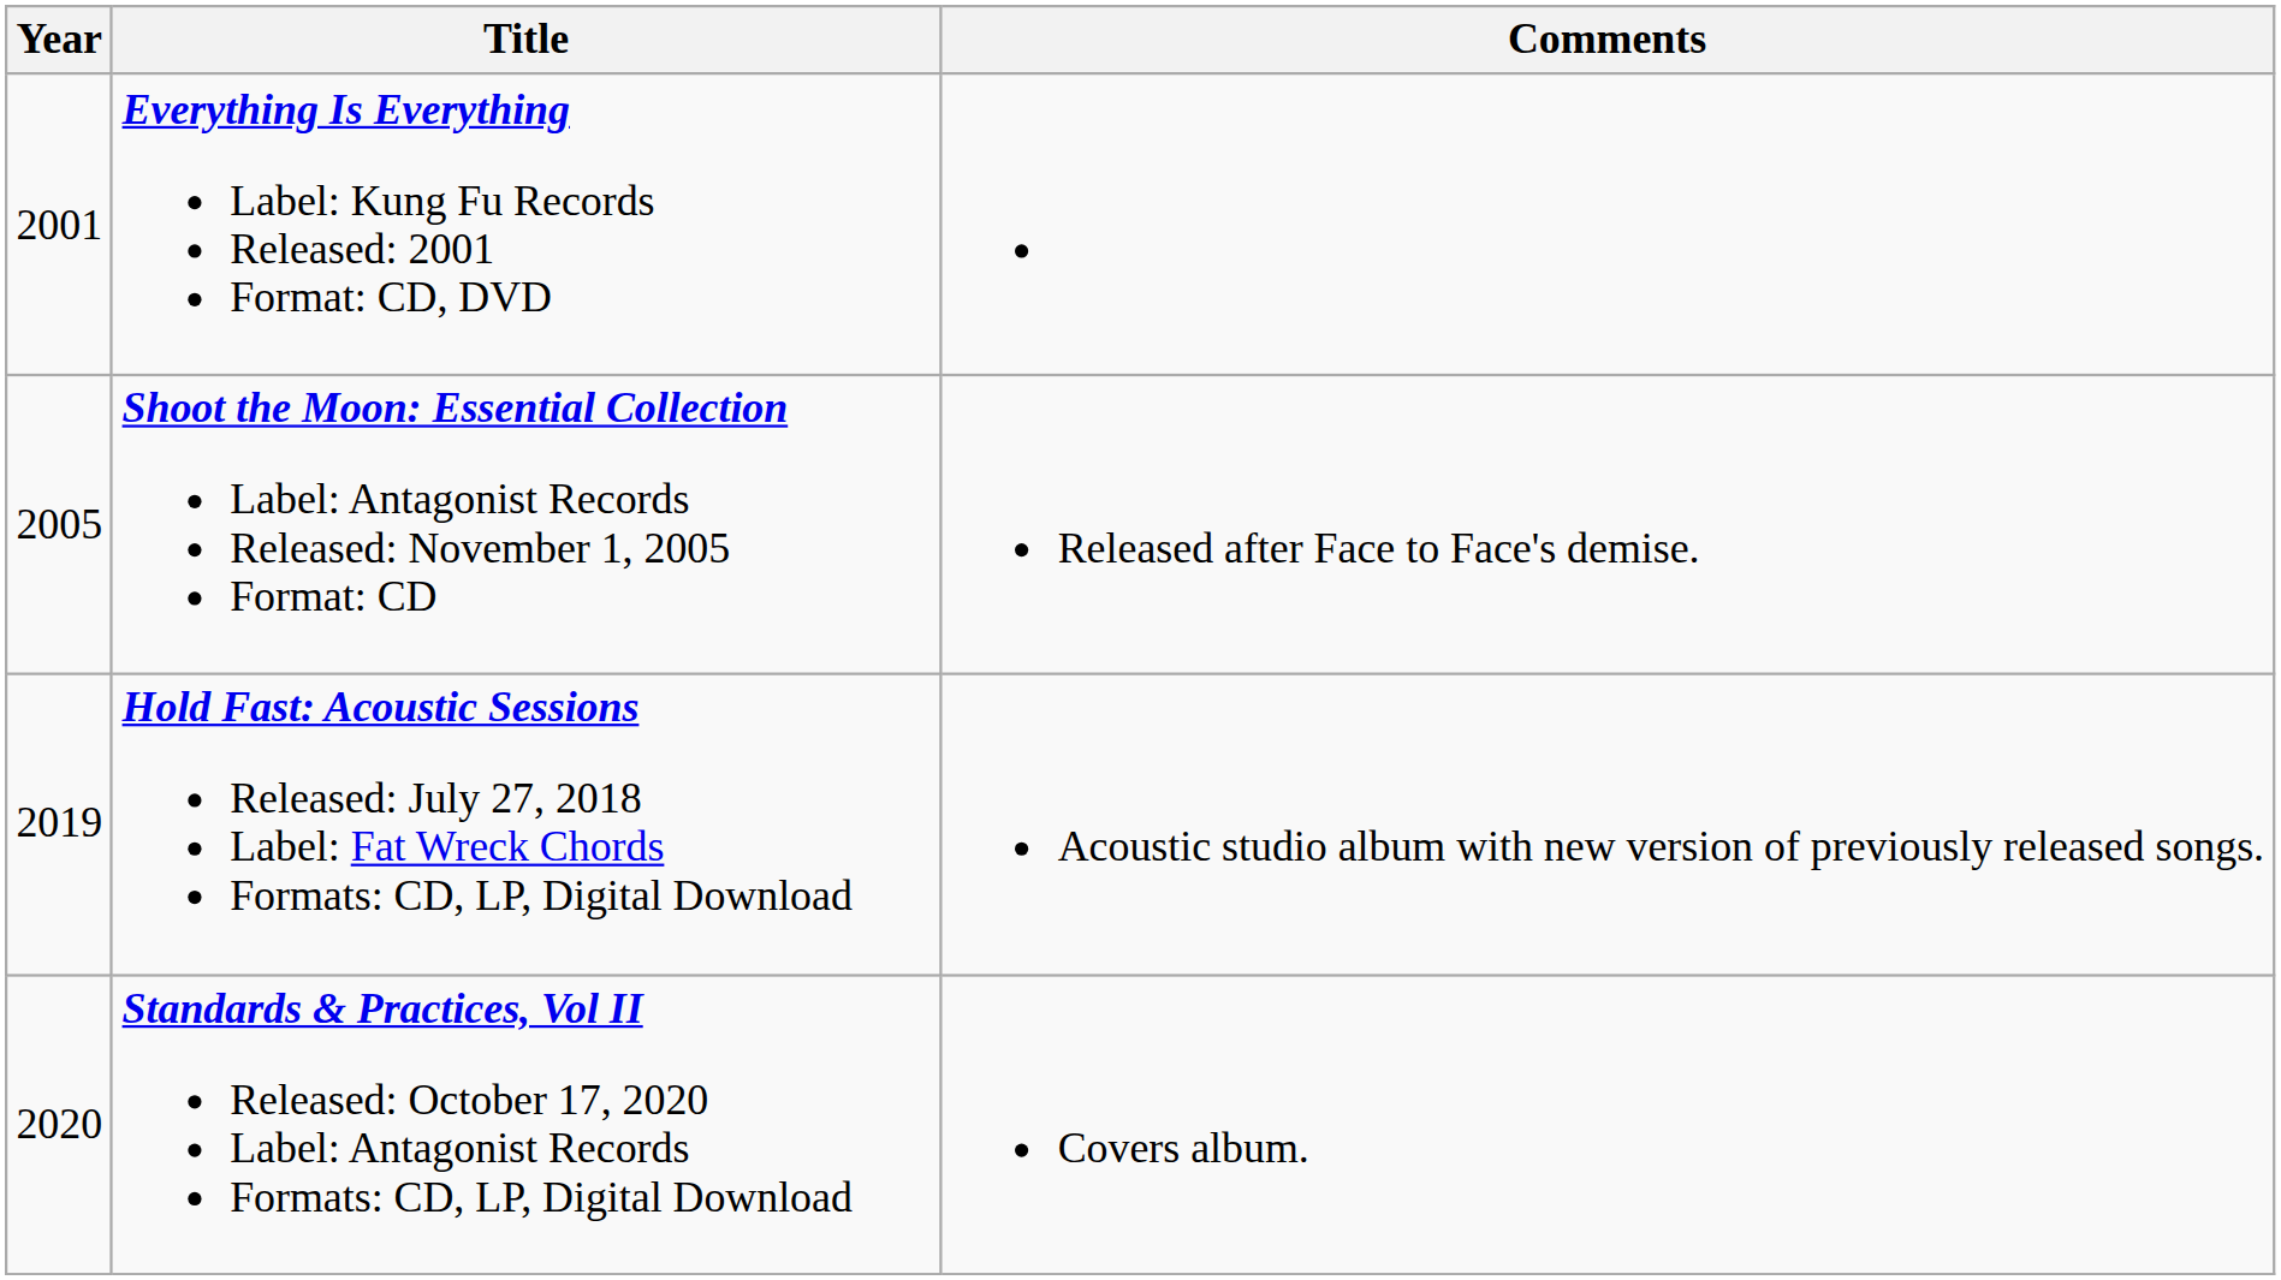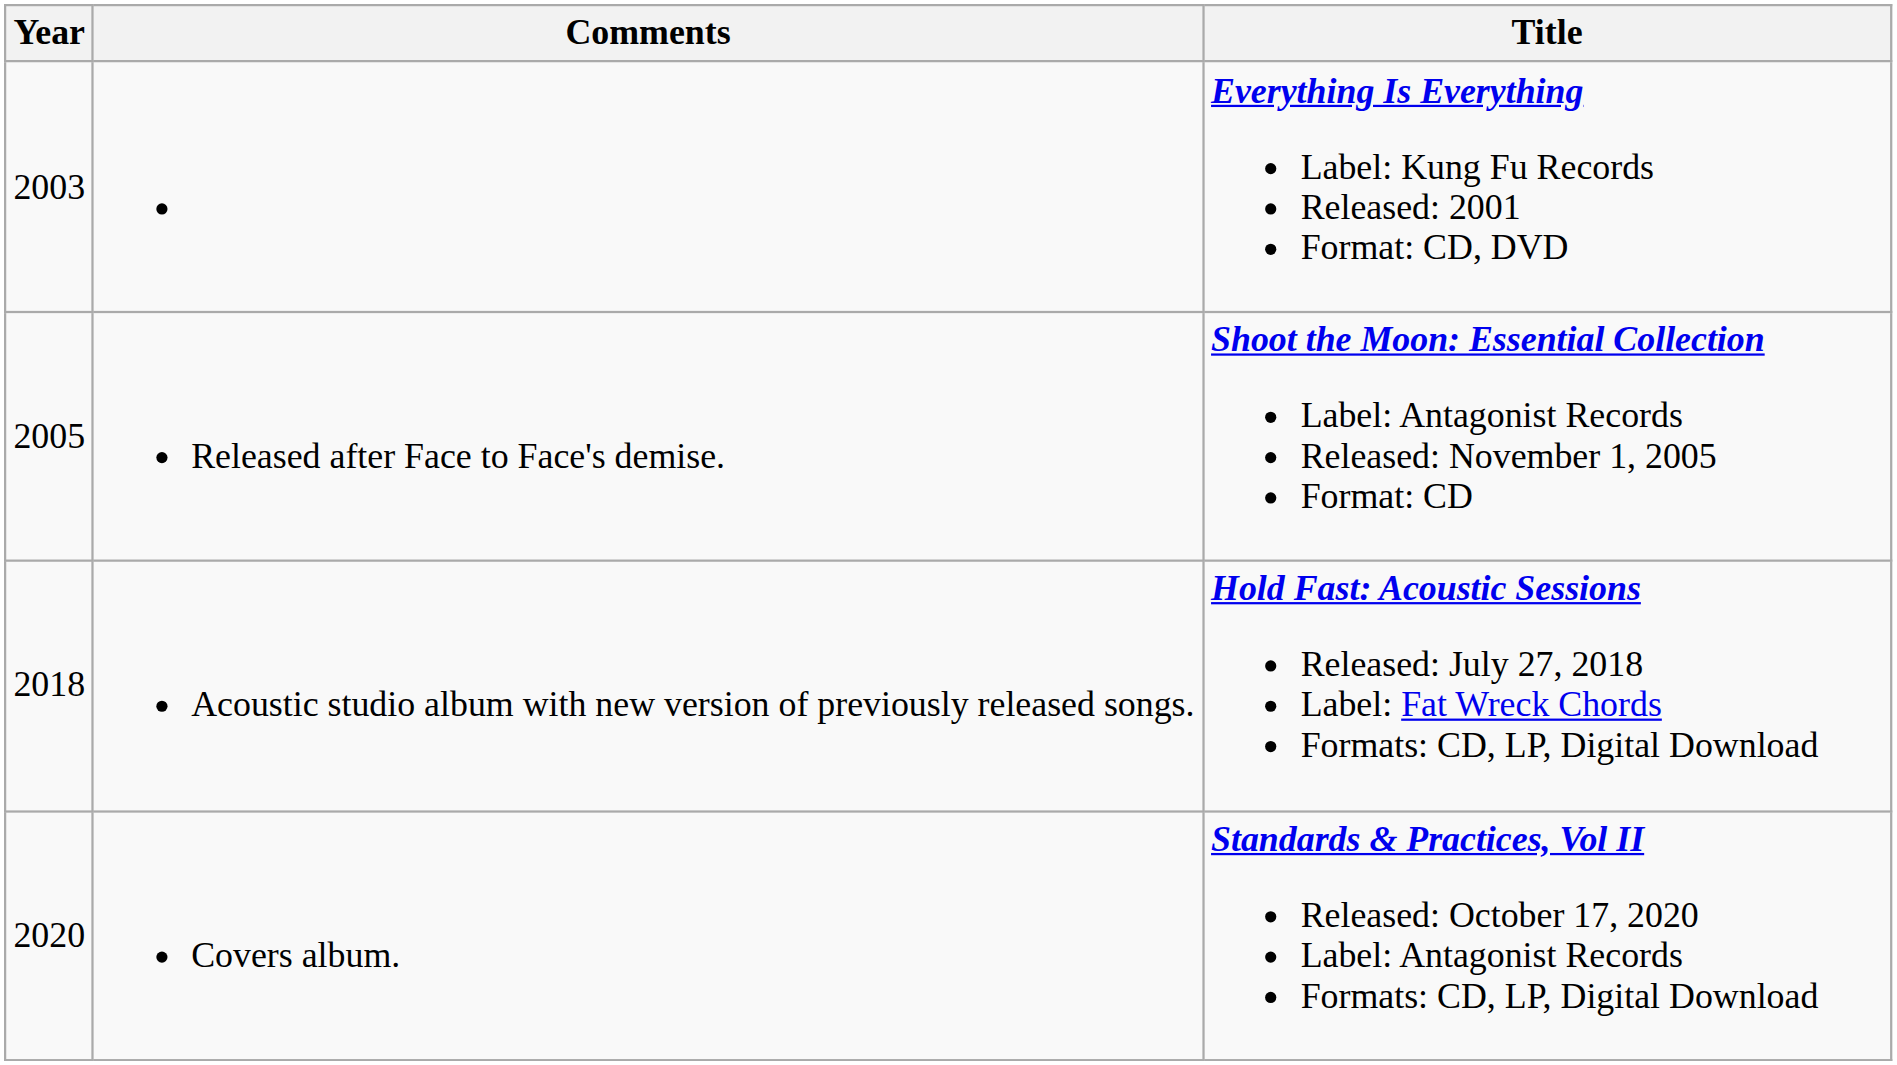columns swapped: Title <-> Comments
row 2 | Year: 2001 -> 2003
row 4 | Year: 2019 -> 2018
